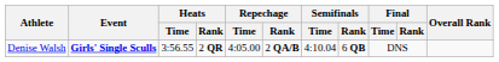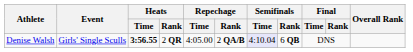Denise Walsh | Event: bold -> normal
Denise Walsh | Heats / Time: normal -> bold
Denise Walsh | Semifinals / Time: no background -> lavender background
